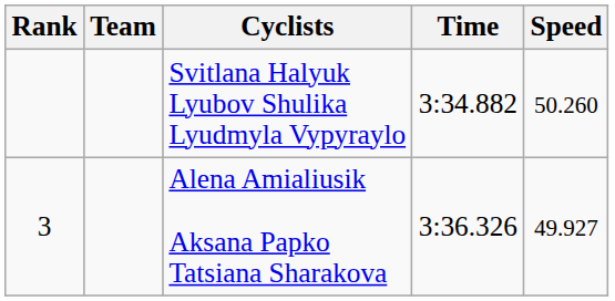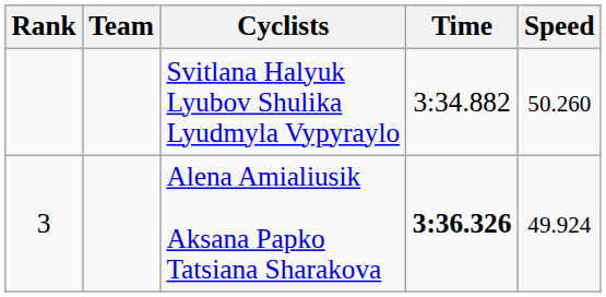Alena Amialiusik Aksana Papko Tatsiana Sharakova | Time: normal -> bold
Alena Amialiusik Aksana Papko Tatsiana Sharakova | Speed: 49.927 -> 49.924
